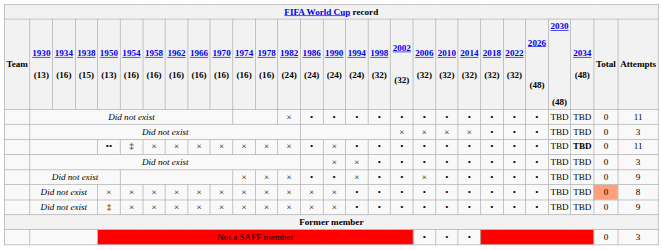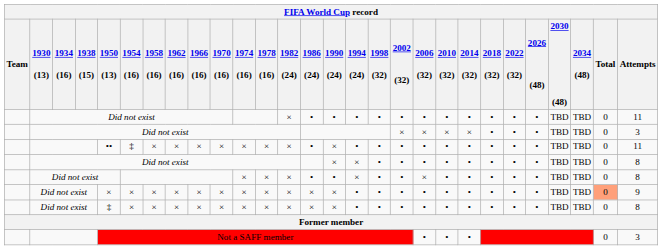row 5 | 2034 (48): bold -> normal
row 6 | Attempts: 3 -> 8
row 7 | Attempts: 9 -> 8
row 8 | Attempts: 8 -> 9
row 9 | Attempts: 9 -> 8
